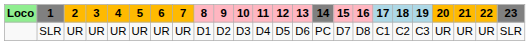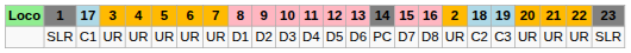columns swapped: 2 <-> 17
